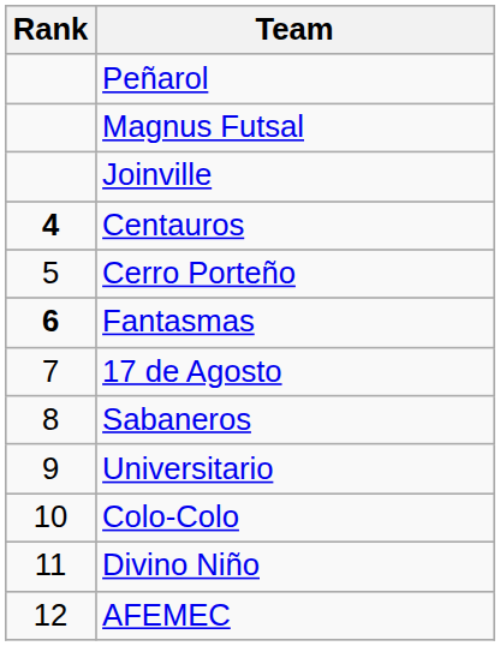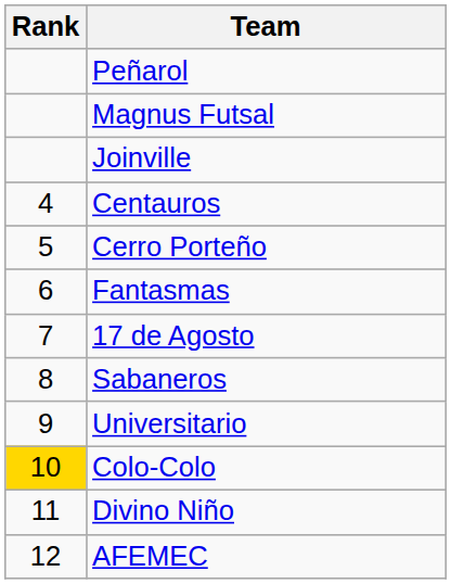Centauros | Rank: bold -> normal
Fantasmas | Rank: bold -> normal
Colo-Colo | Rank: no background -> gold background
